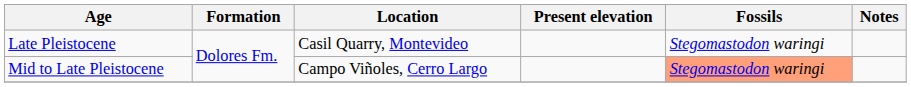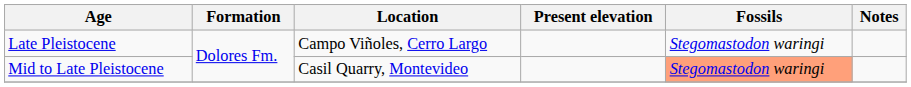Late Pleistocene | Location: Casil Quarry, Montevideo -> Campo Viñoles, Cerro Largo
Mid to Late Pleistocene | Location: Campo Viñoles, Cerro Largo -> Casil Quarry, Montevideo
